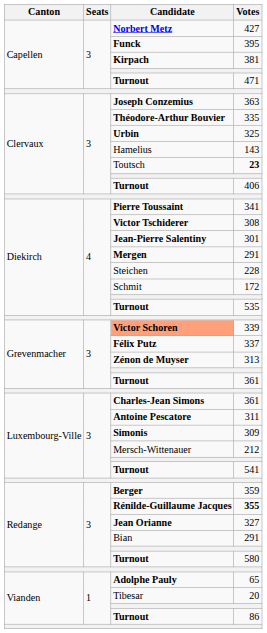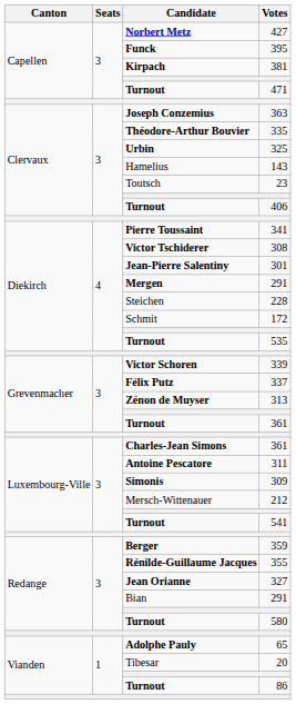23 | Votes: bold -> normal
339 | Candidate: lightsalmon background -> no background
355 | Votes: bold -> normal
